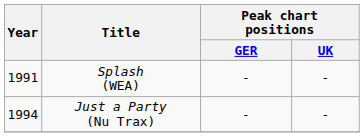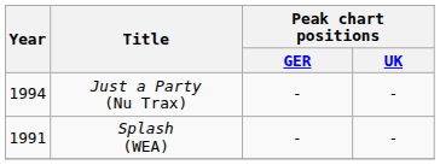rows swapped: Splash (WEA) <-> Just a Party (Nu Trax)
